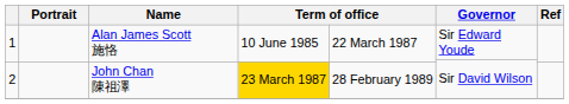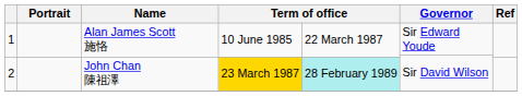2 | column 5: no background -> paleturquoise background
